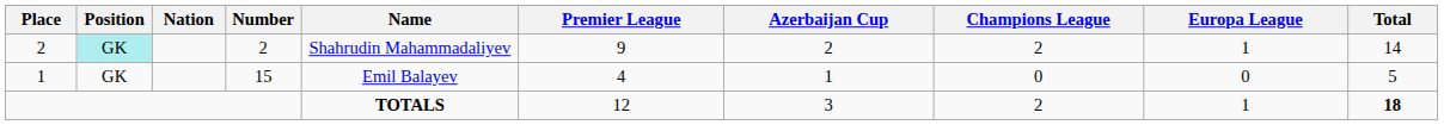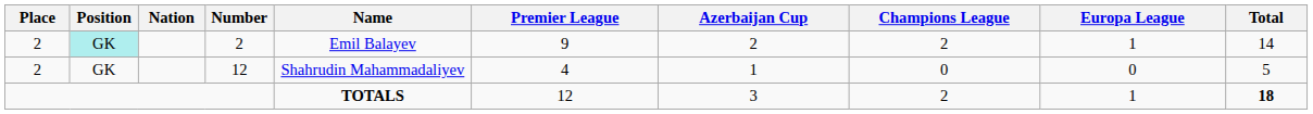row 2 | Name: Shahrudin Mahammadaliyev -> Emil Balayev
row 3 | Place: 1 -> 2
row 3 | Number: 15 -> 12
row 3 | Name: Emil Balayev -> Shahrudin Mahammadaliyev
